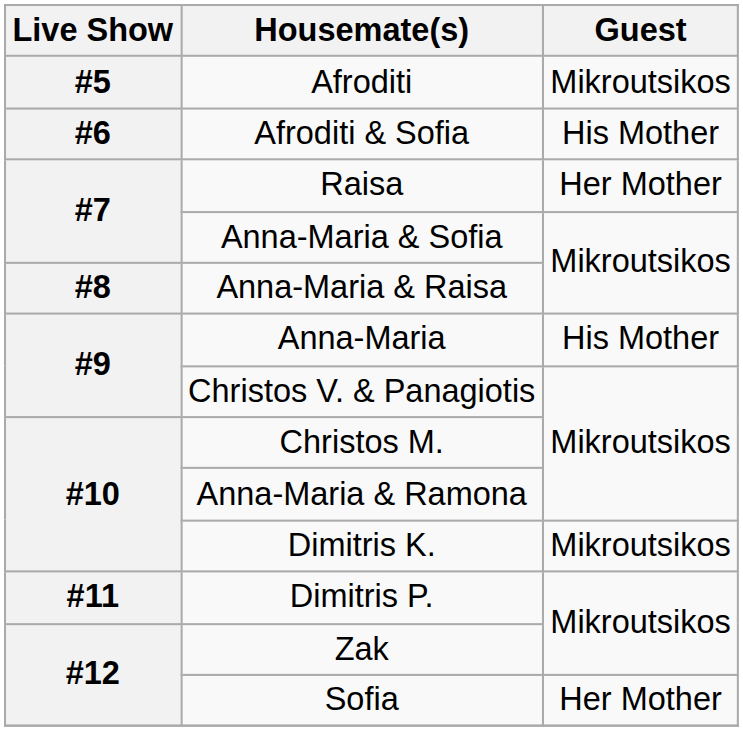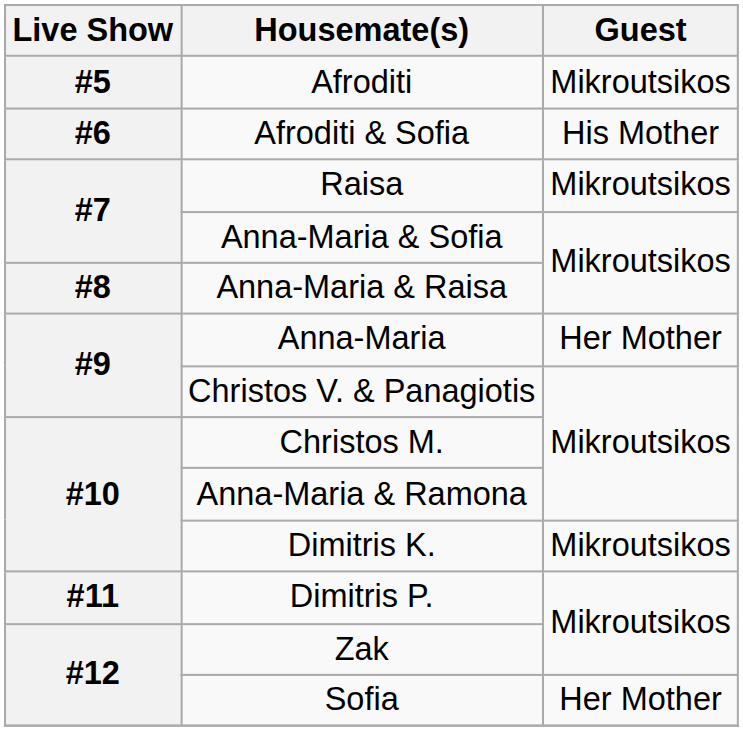Raisa | Guest: Her Mother -> Mikroutsikos
Anna-Maria | Guest: His Mother -> Her Mother
